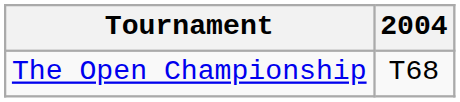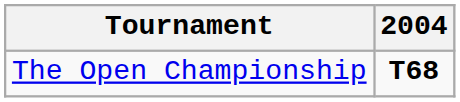The Open Championship | 2004: normal -> bold
